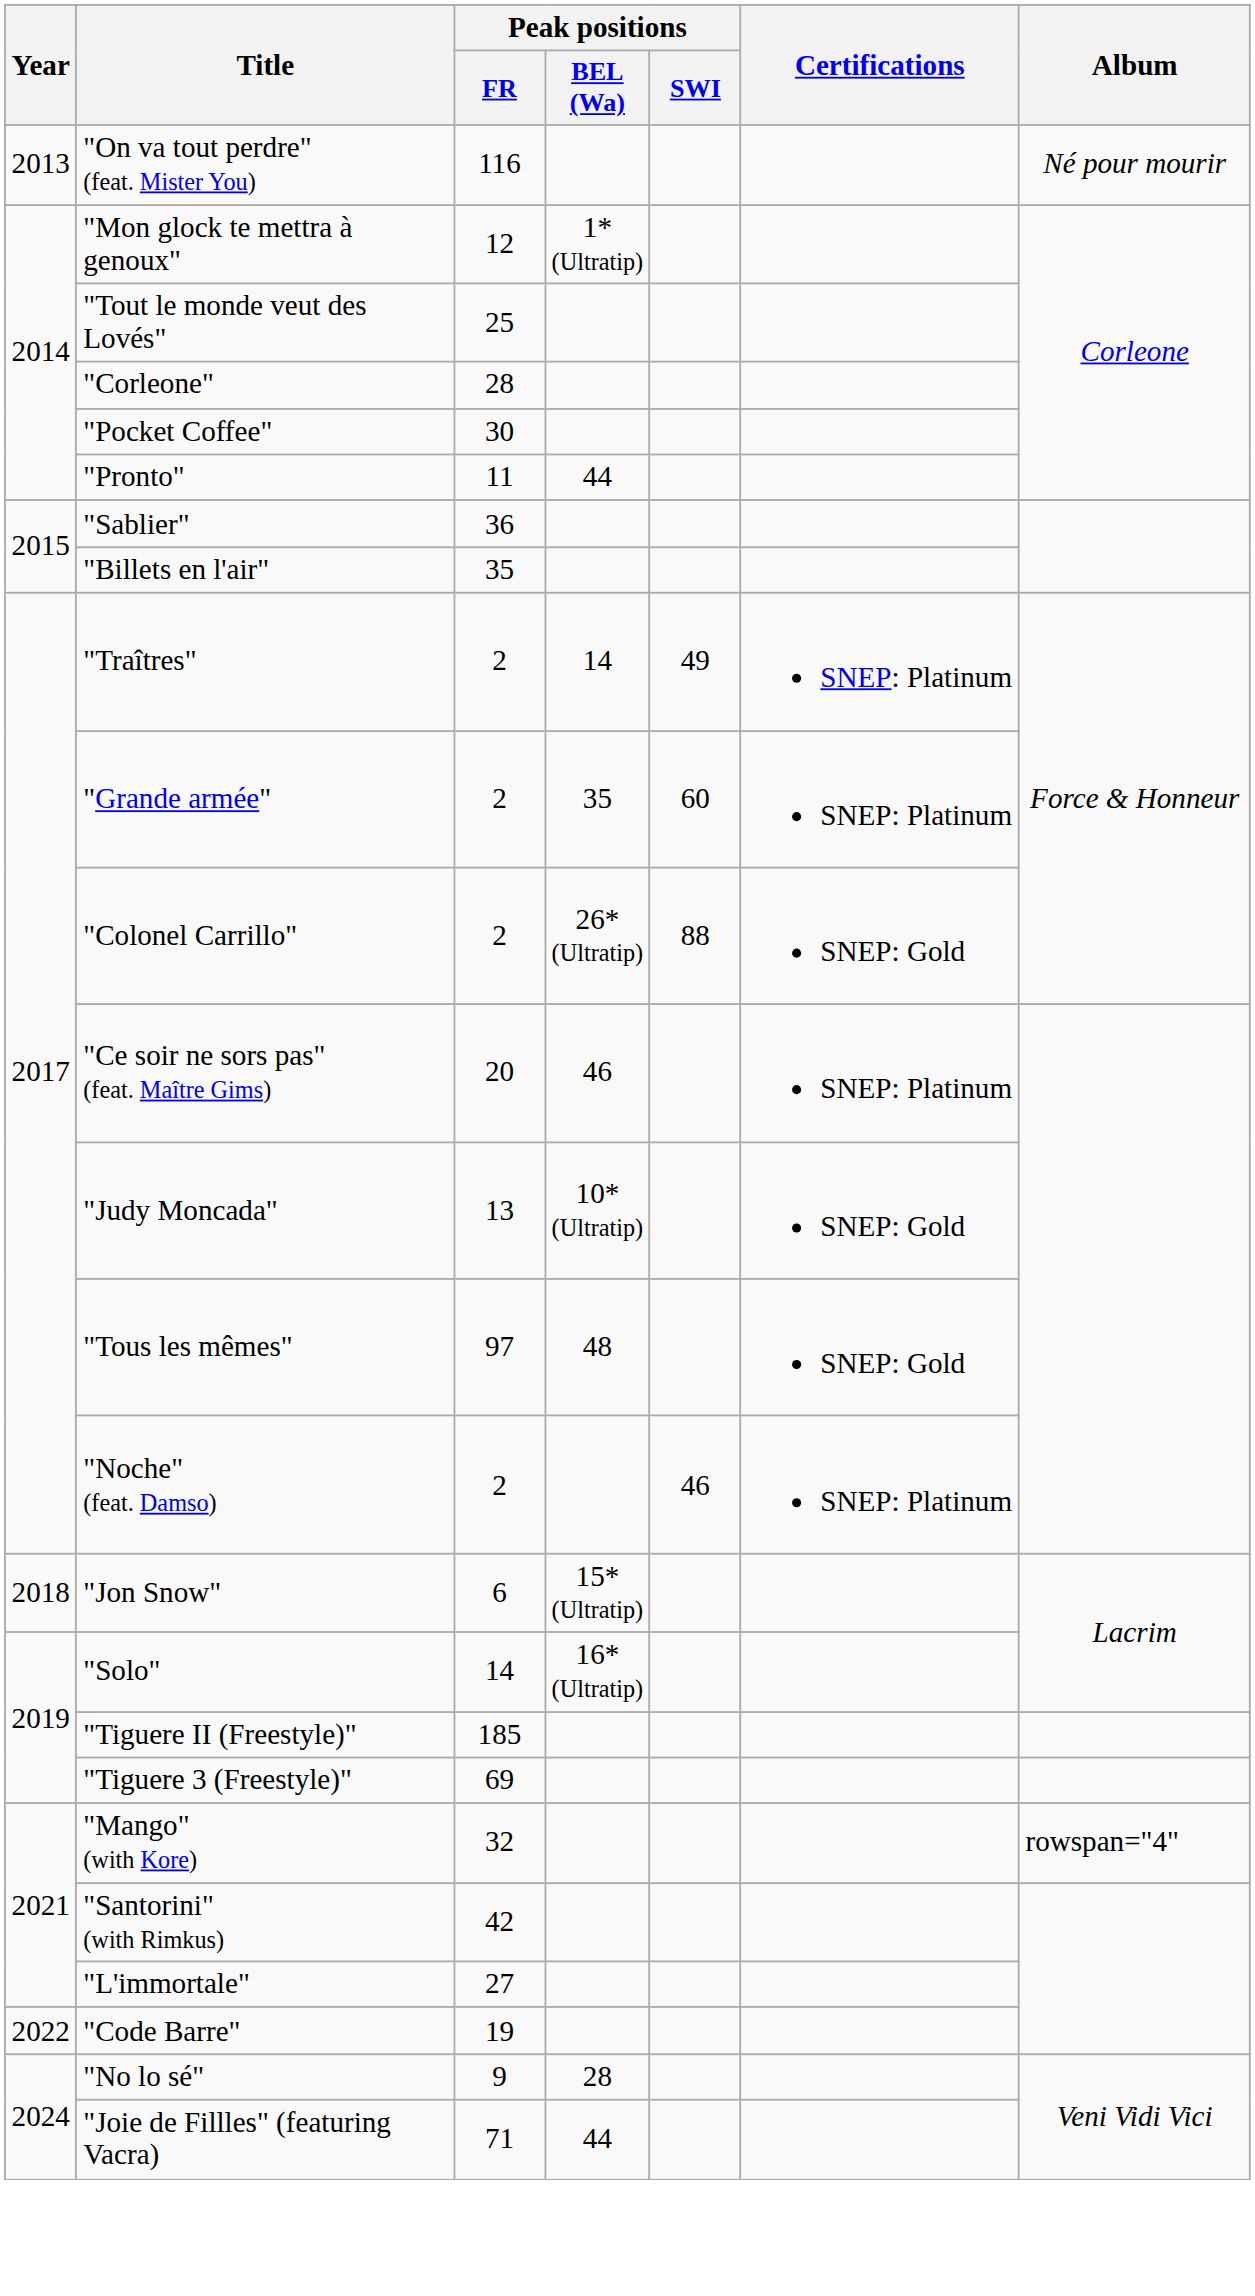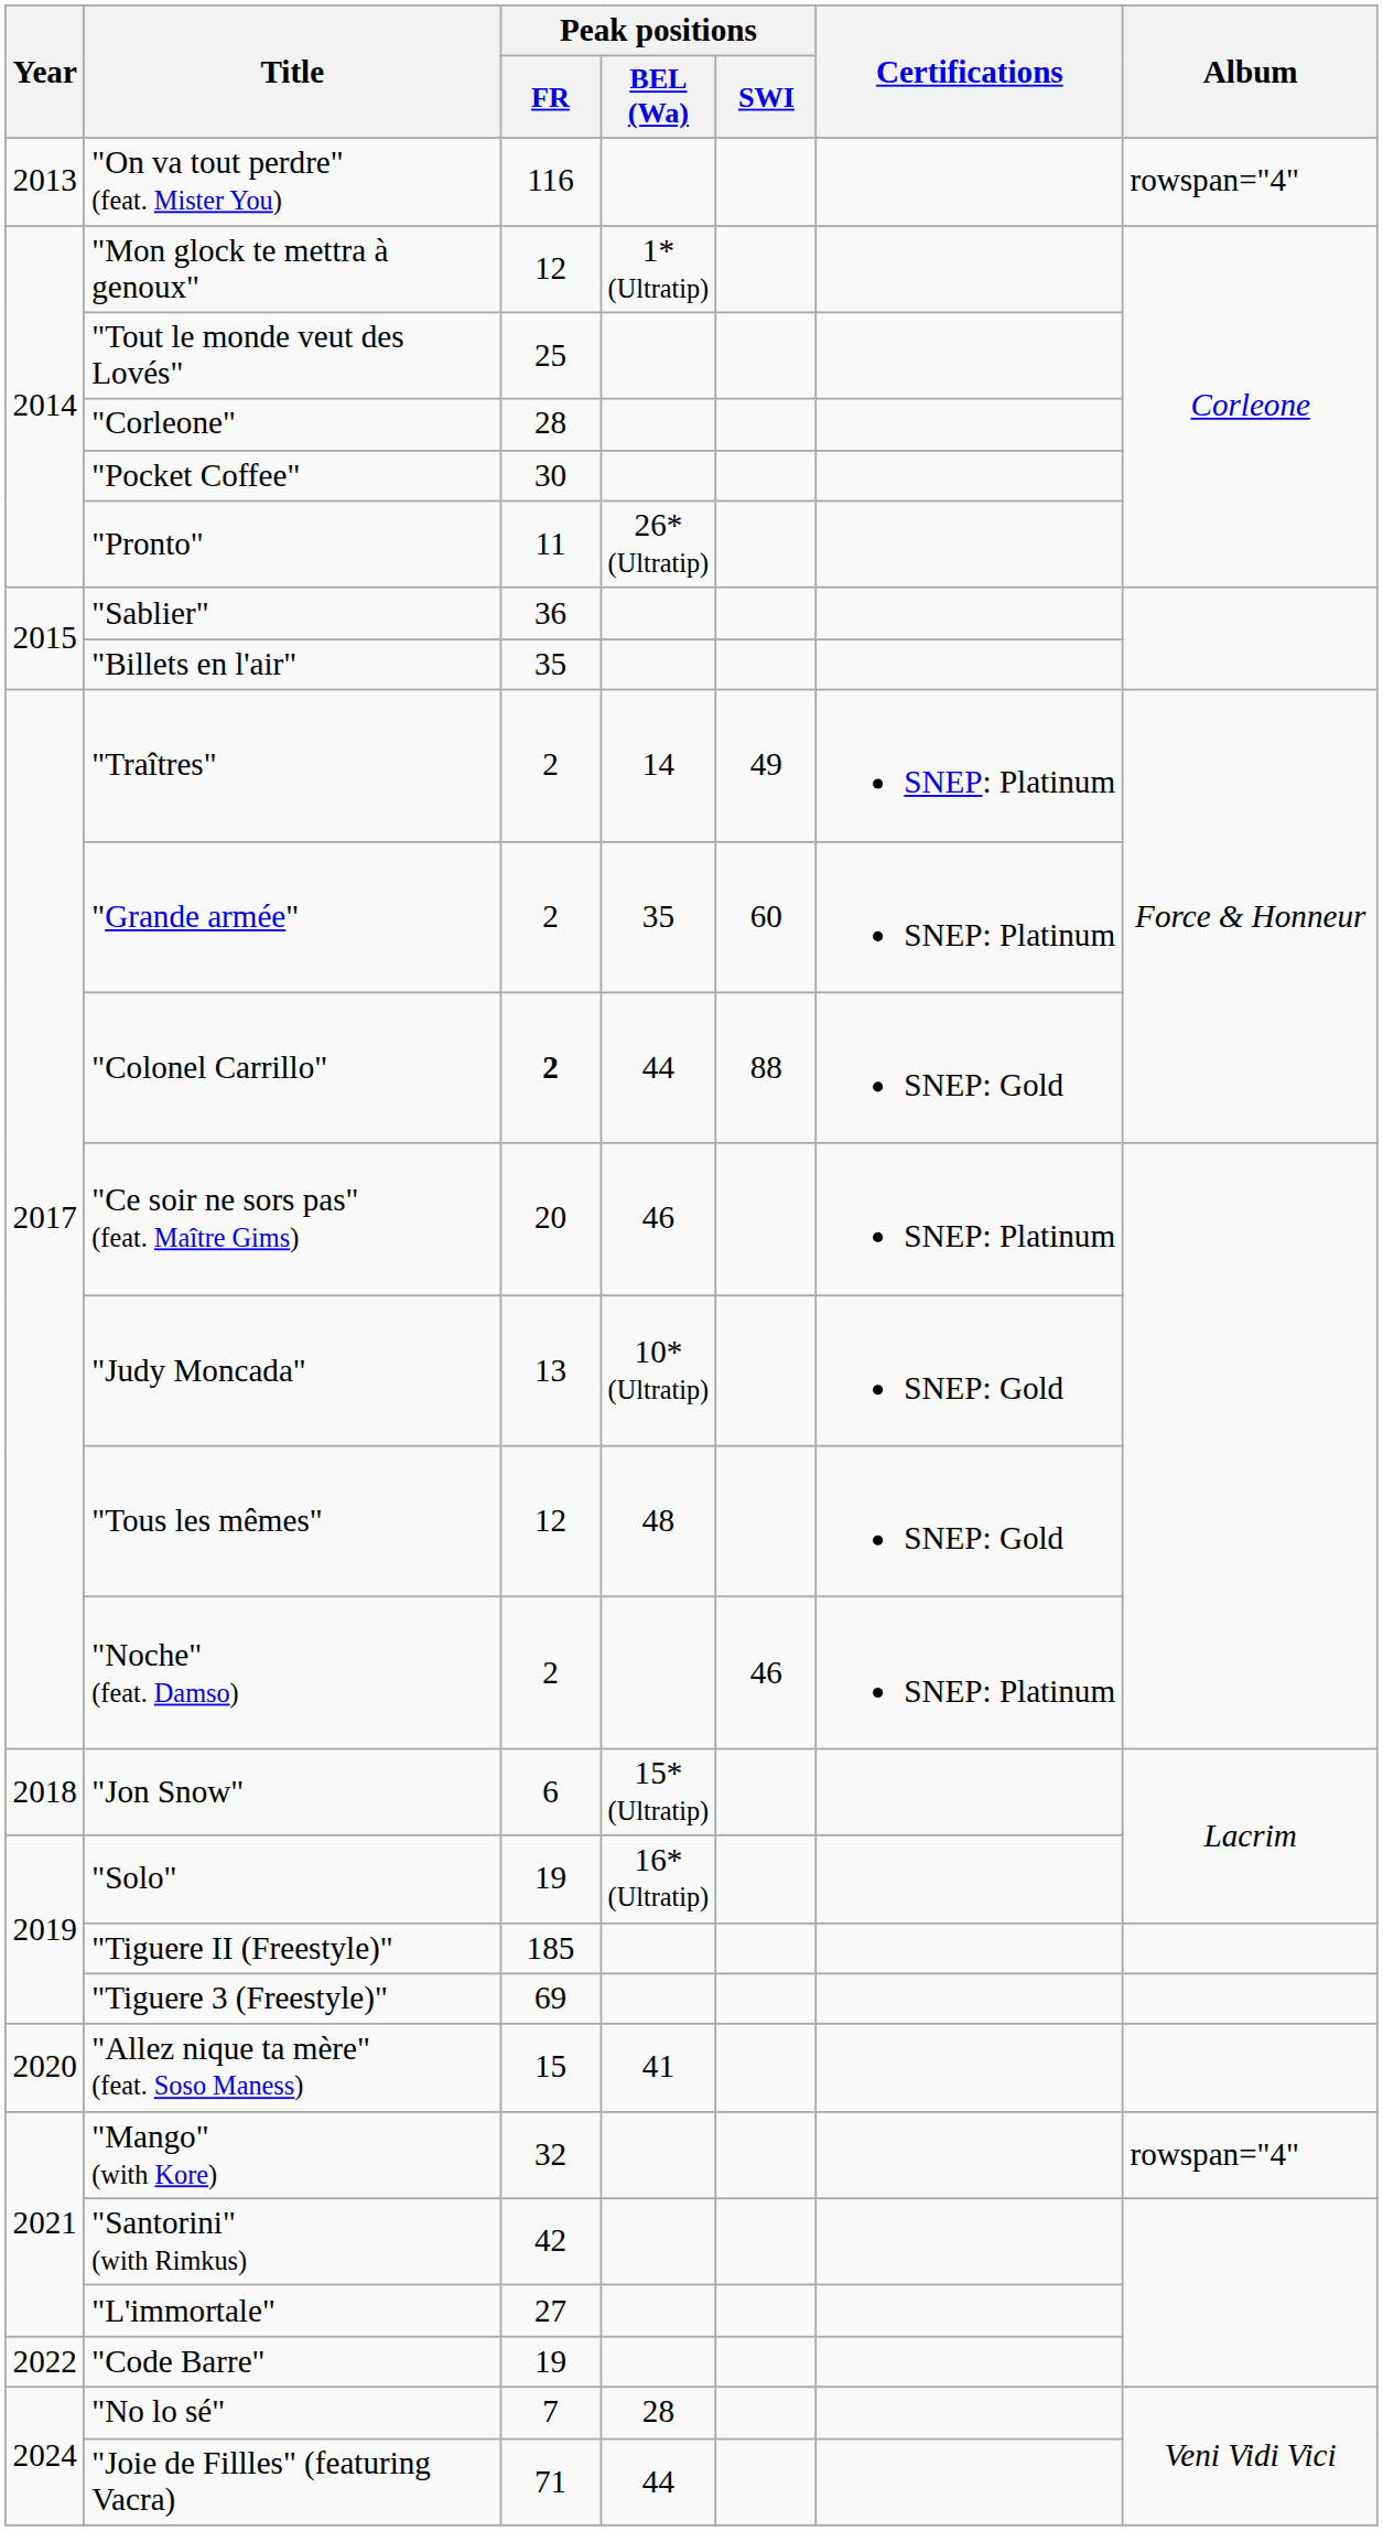"On va tout perdre" (feat. Mister You) | Album: Né pour mourir -> rowspan="4"
"Pronto" | Peak positions / BEL (Wa): 44 -> 26* (Ultratip)
"Colonel Carrillo" | Peak positions / FR: normal -> bold
"Colonel Carrillo" | Peak positions / BEL (Wa): 26* (Ultratip) -> 44
"Tous les mêmes" | Peak positions / FR: 97 -> 12
"Solo" | Peak positions / FR: 14 -> 19
+ row: 2020 | "Allez nique ta mère" (feat. Soso Maness) | 15 | 41
"No lo sé" | Peak positions / FR: 9 -> 7
